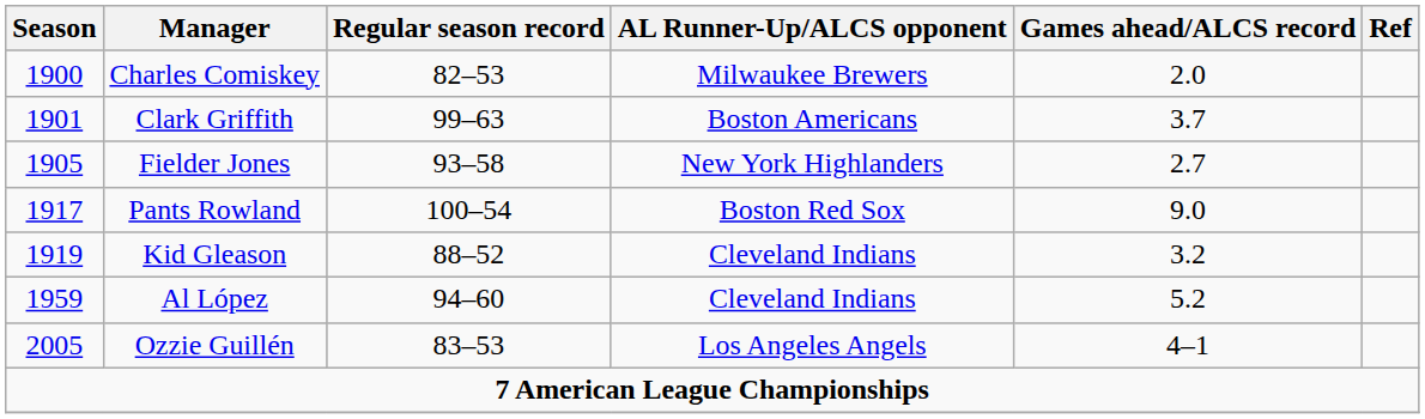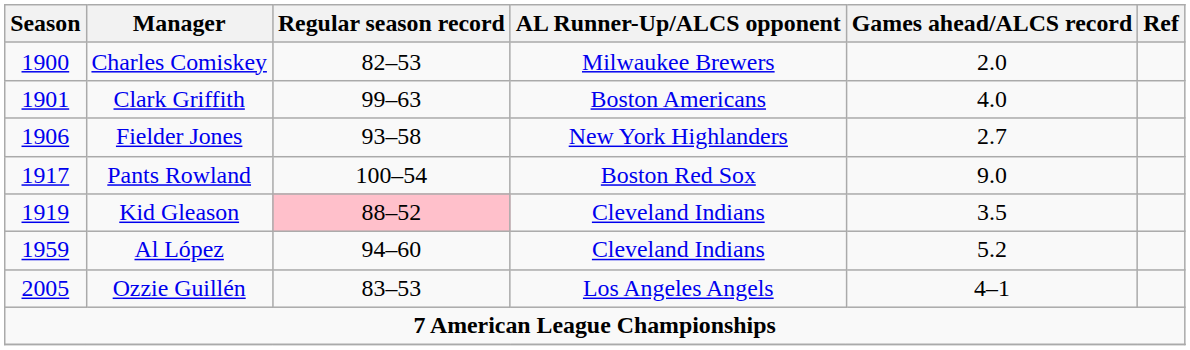Clark Griffith | Games ahead/ALCS record: 3.7 -> 4.0
Fielder Jones | Season: 1905 -> 1906
Kid Gleason | Regular season record: no background -> pink background
Kid Gleason | Games ahead/ALCS record: 3.2 -> 3.5
